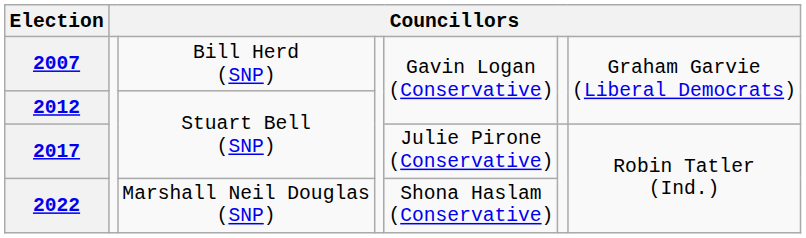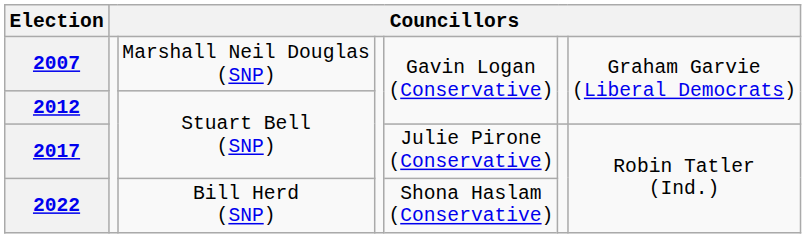2007 | column 3: Bill Herd (SNP) -> Marshall Neil Douglas (SNP)
2022 | column 3: Marshall Neil Douglas (SNP) -> Bill Herd (SNP)
